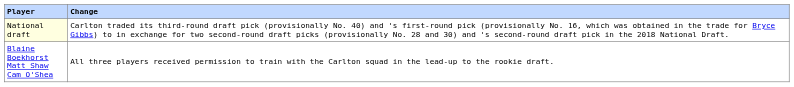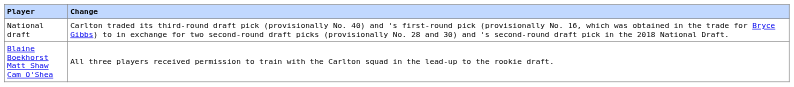National draft | Player: lightyellow background -> no background
